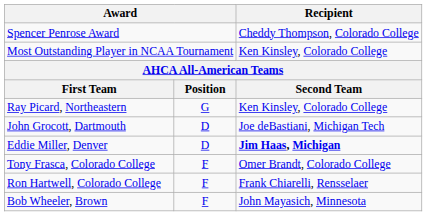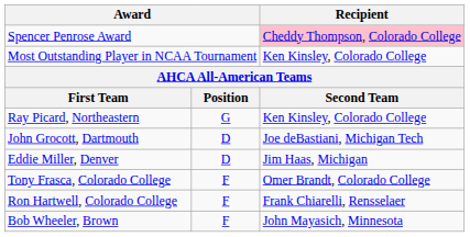Spencer Penrose Award | Recipient: no background -> pink background
Eddie Miller, Denver | Recipient: bold -> normal
